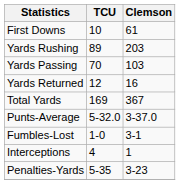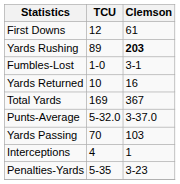First Downs | TCU: 10 -> 12
Yards Rushing | Clemson: normal -> bold
rows swapped: Yards Passing <-> Fumbles-Lost
Yards Returned | TCU: 12 -> 10
